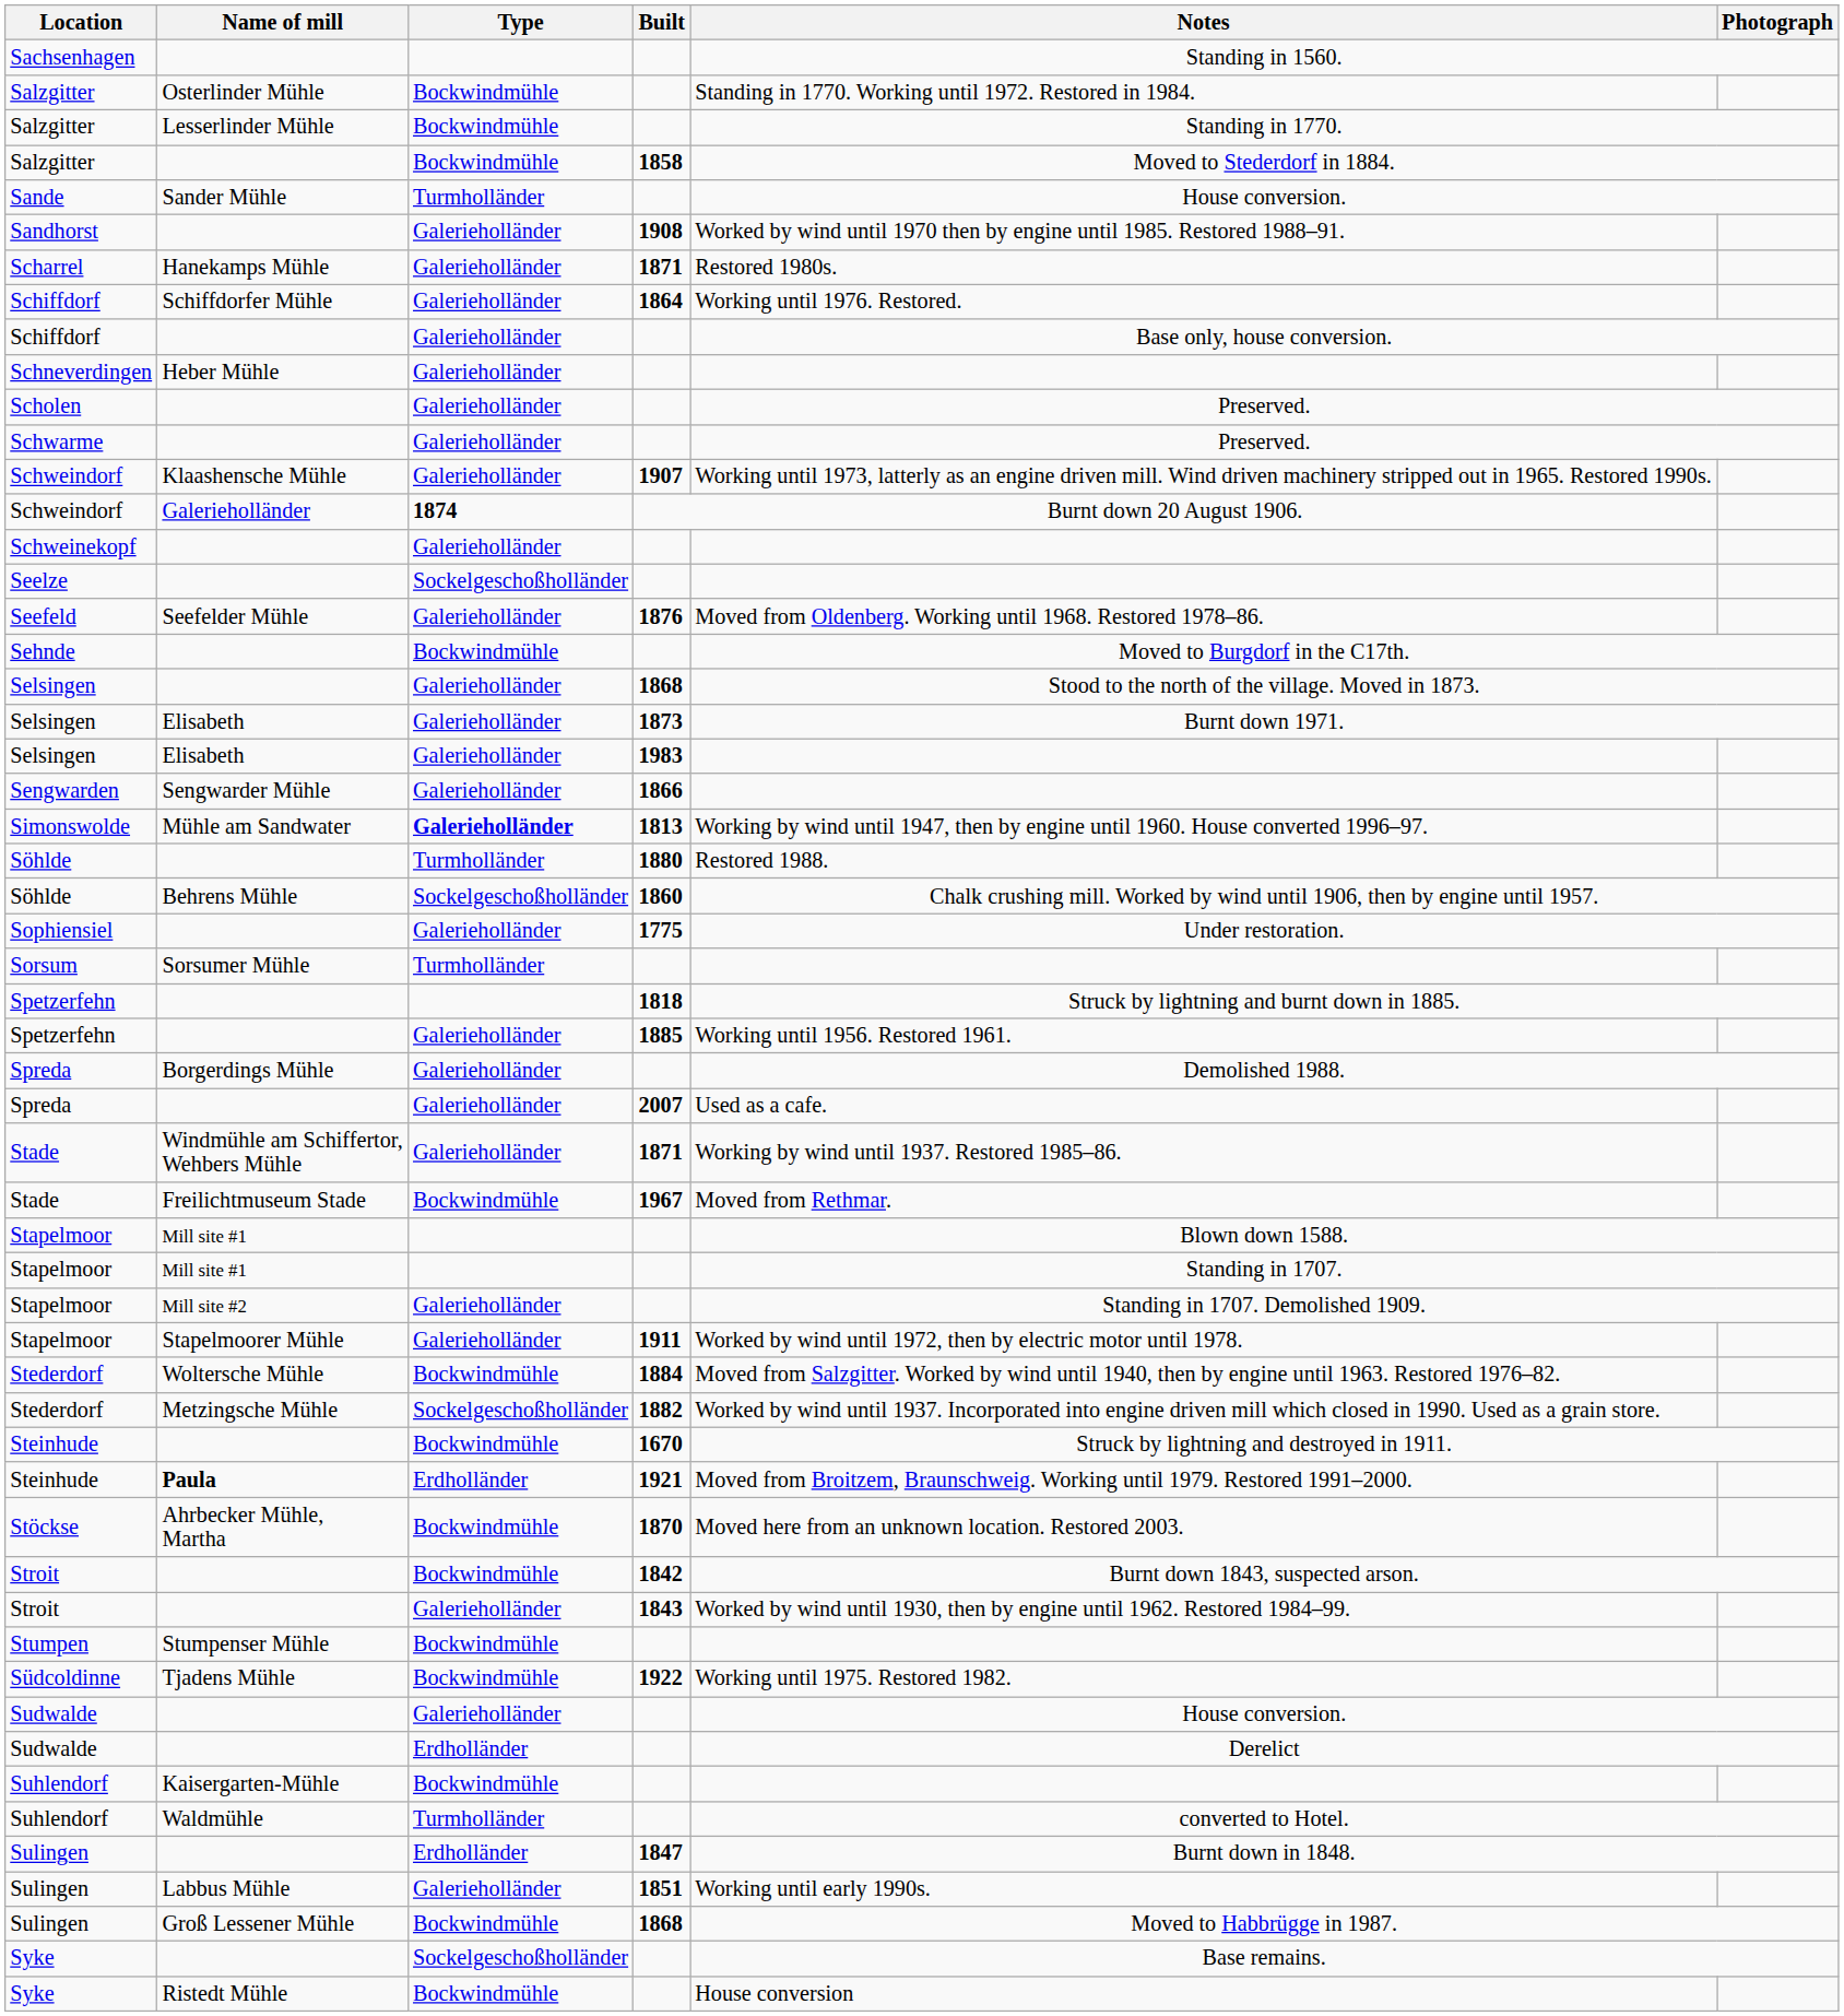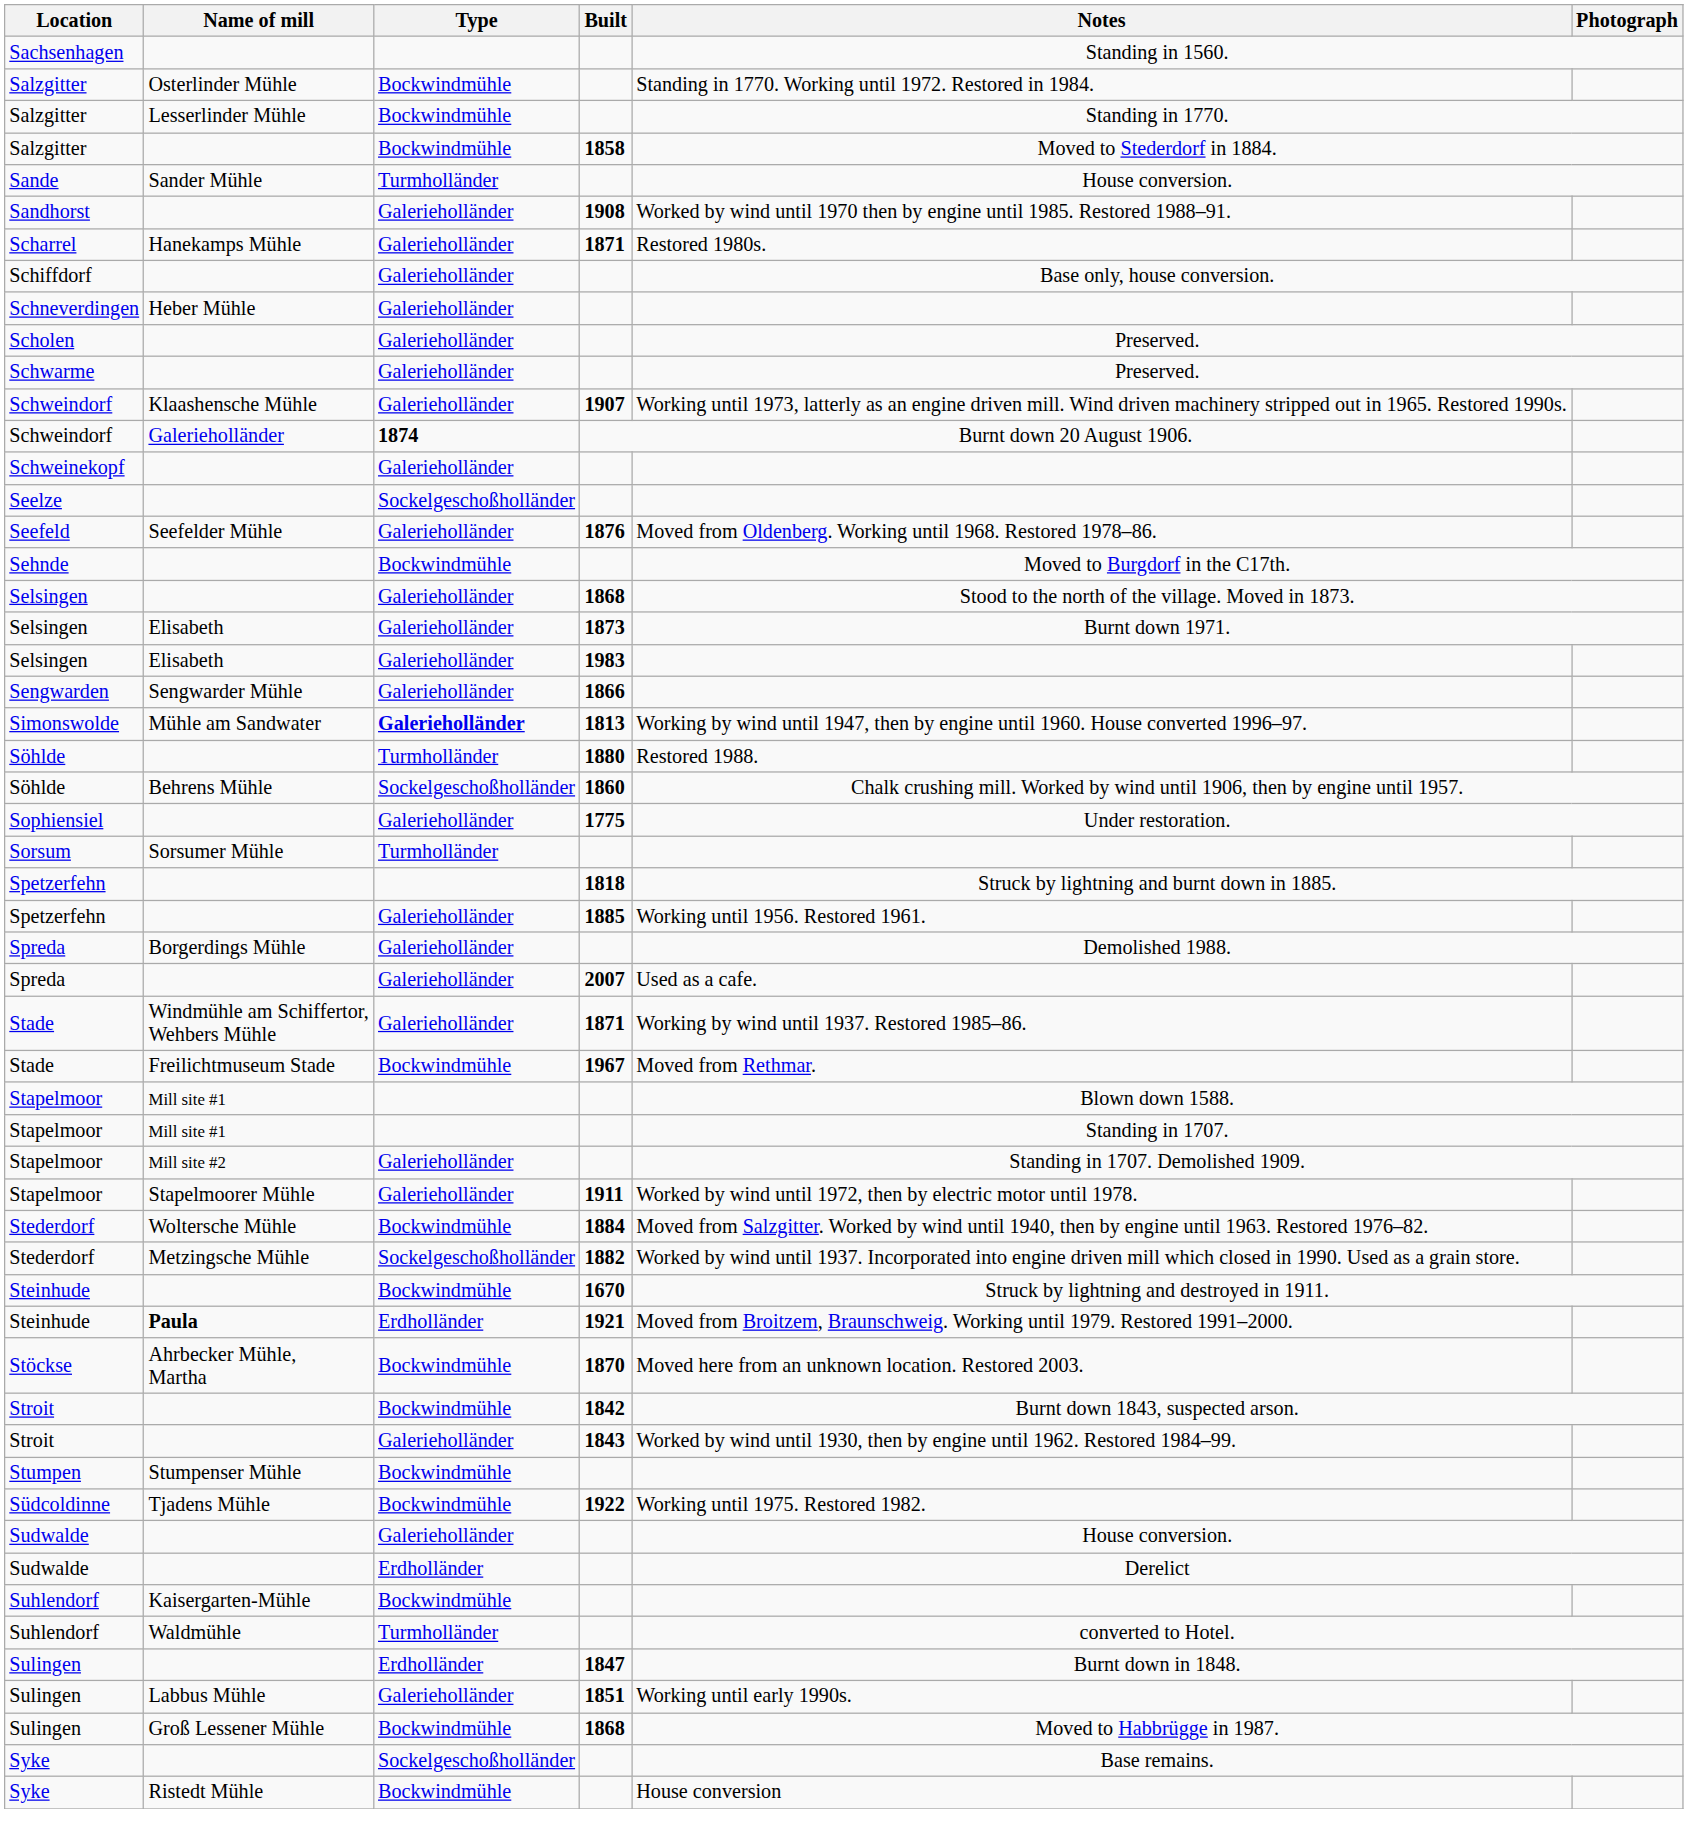- row: Schiffdorf | Schiffdorfer Mühle | Galerieholländer | 1864 | Working until 1976. Restored.
